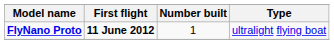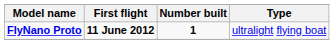FlyNano Proto | Number built: normal -> bold
